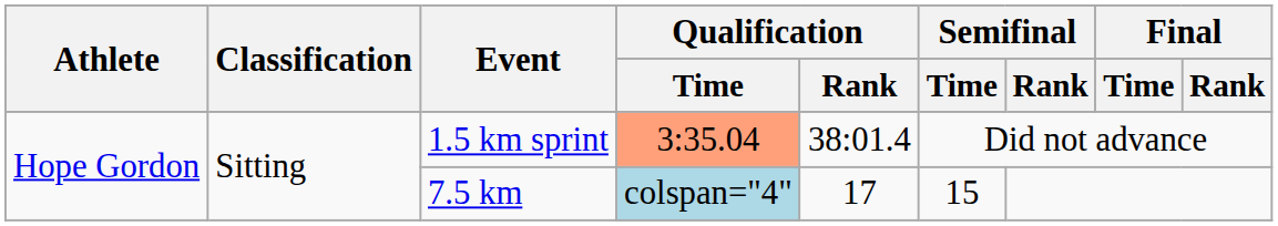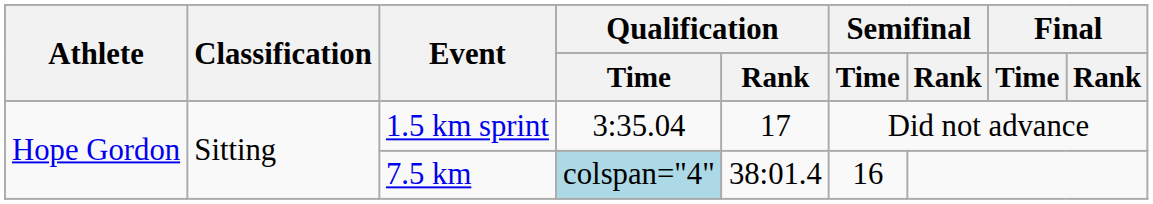1.5 km sprint | Qualification / Time: lightsalmon background -> no background
1.5 km sprint | Qualification / Rank: 38:01.4 -> 17
7.5 km | Qualification / Rank: 17 -> 38:01.4
7.5 km | Semifinal / Time: 15 -> 16
